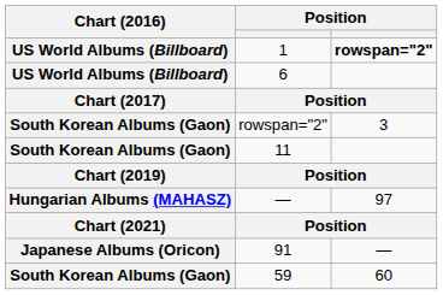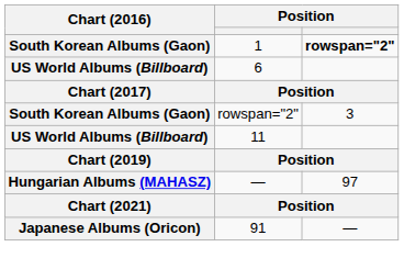1 | Chart (2016): US World Albums (Billboard) -> South Korean Albums (Gaon)
11 | Chart (2016): South Korean Albums (Gaon) -> US World Albums (Billboard)
- row: South Korean Albums (Gaon) | 59 | 60
